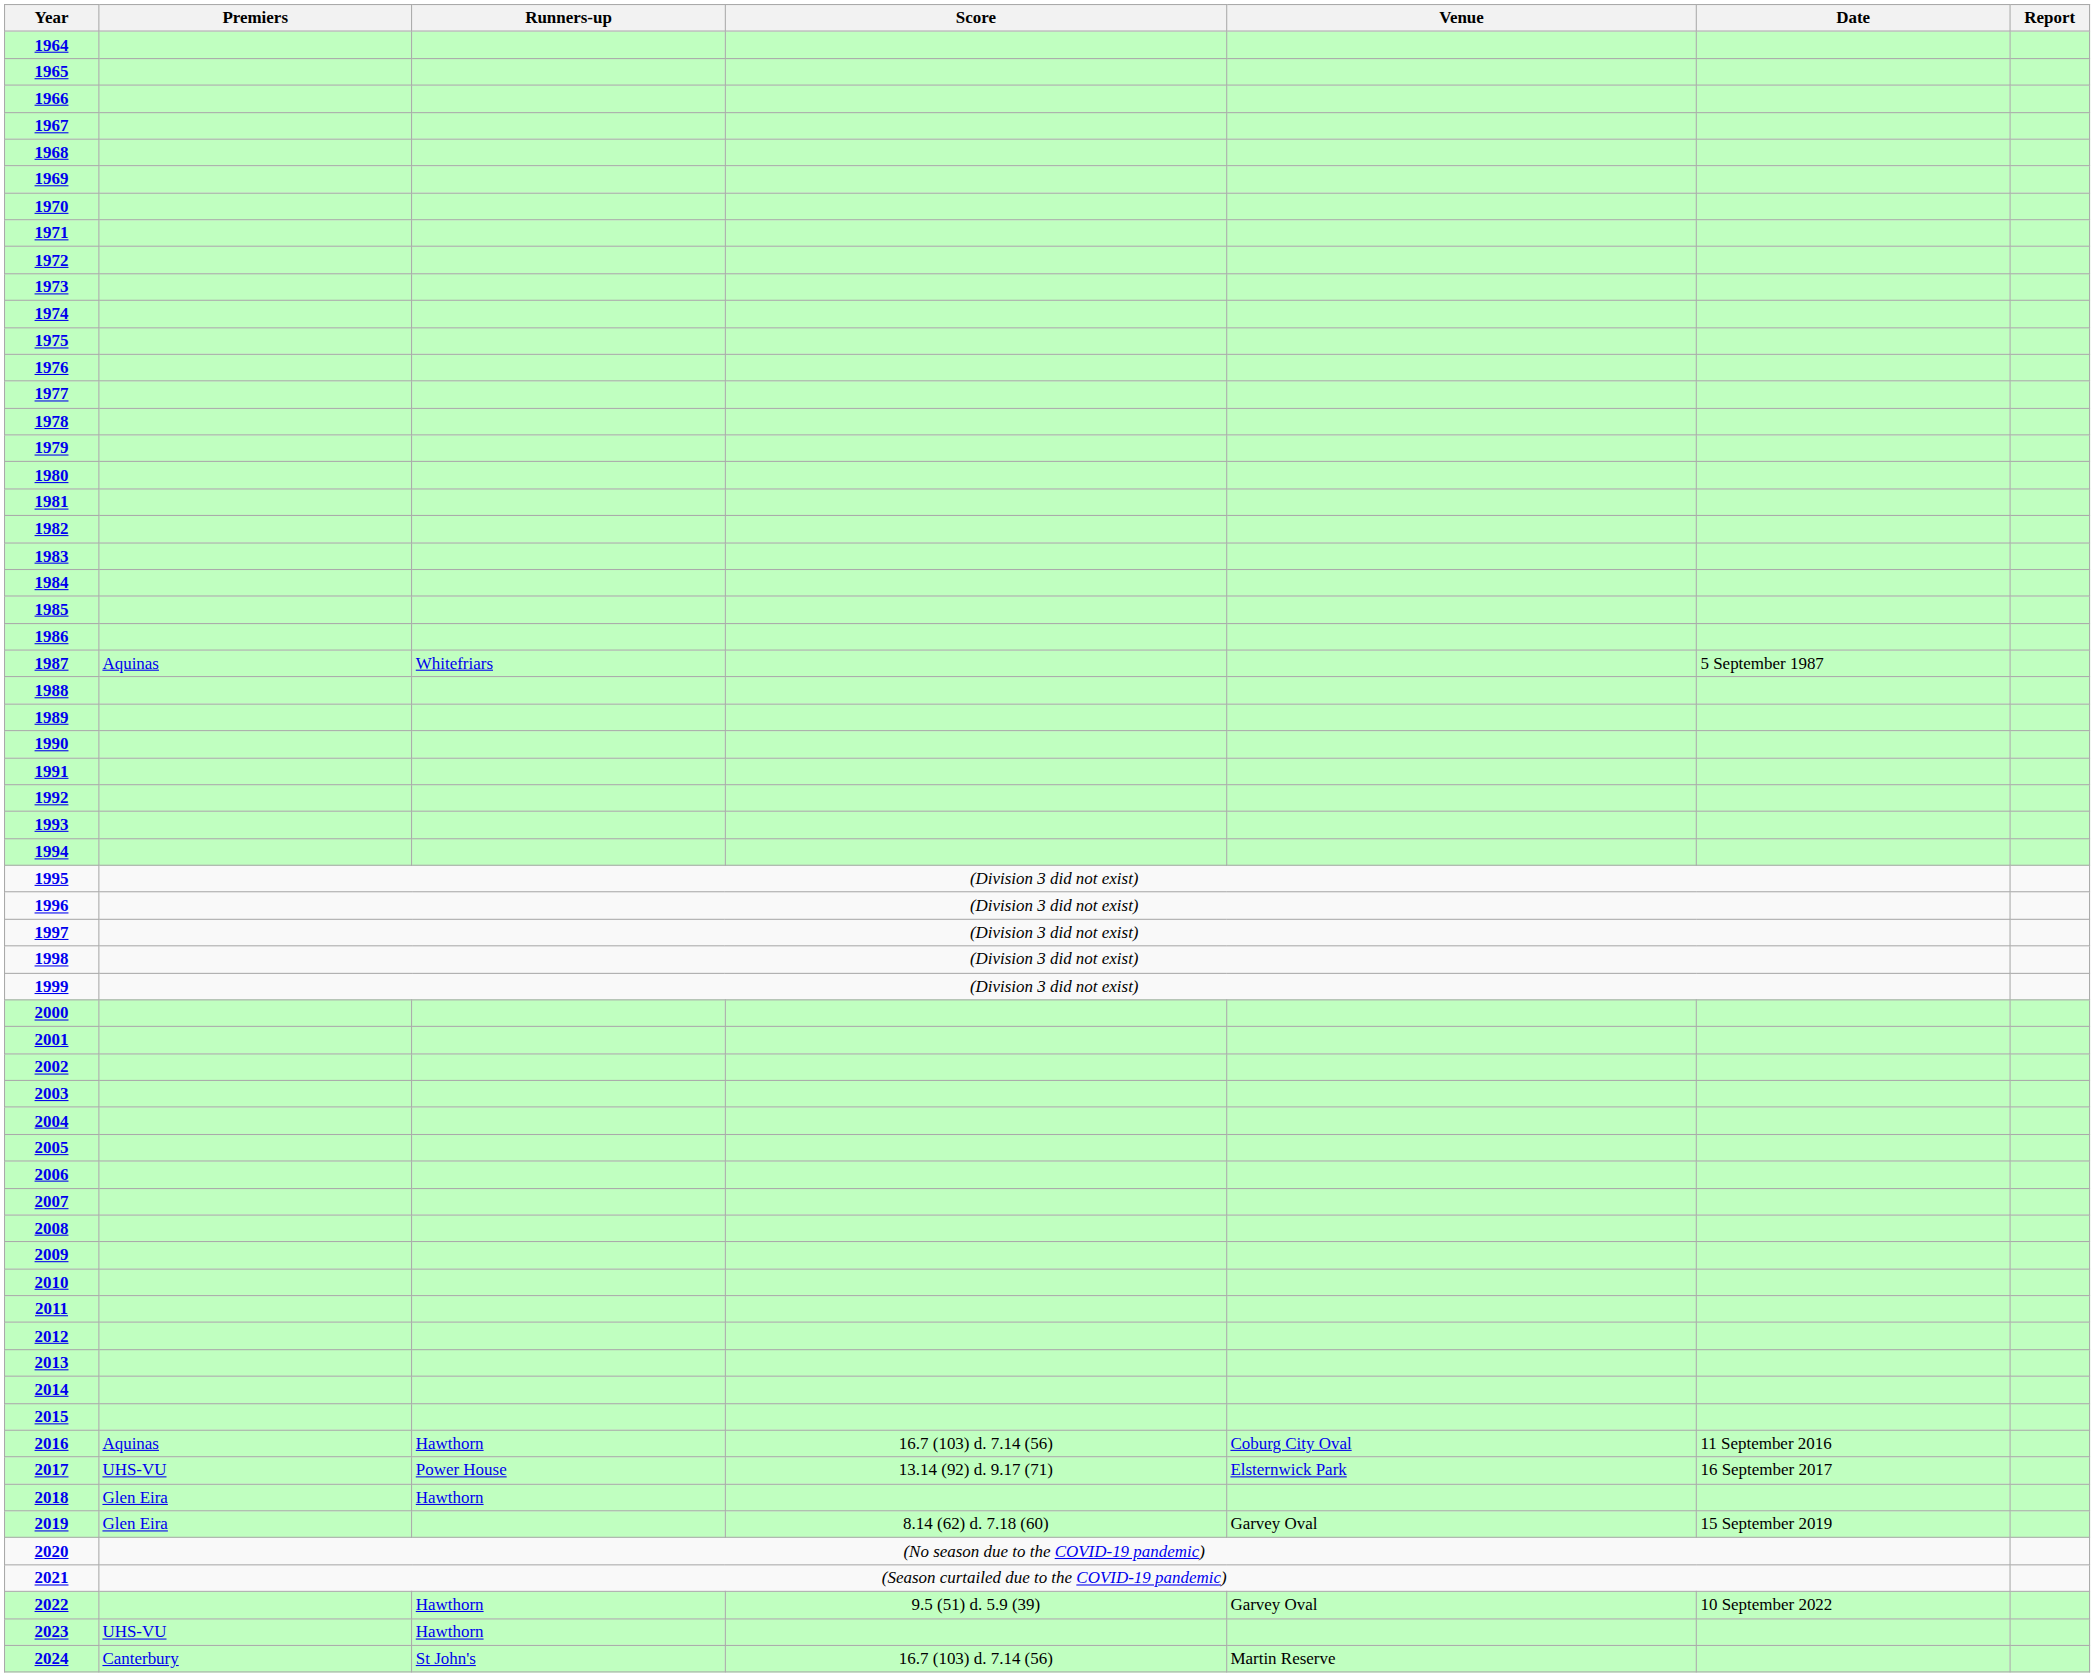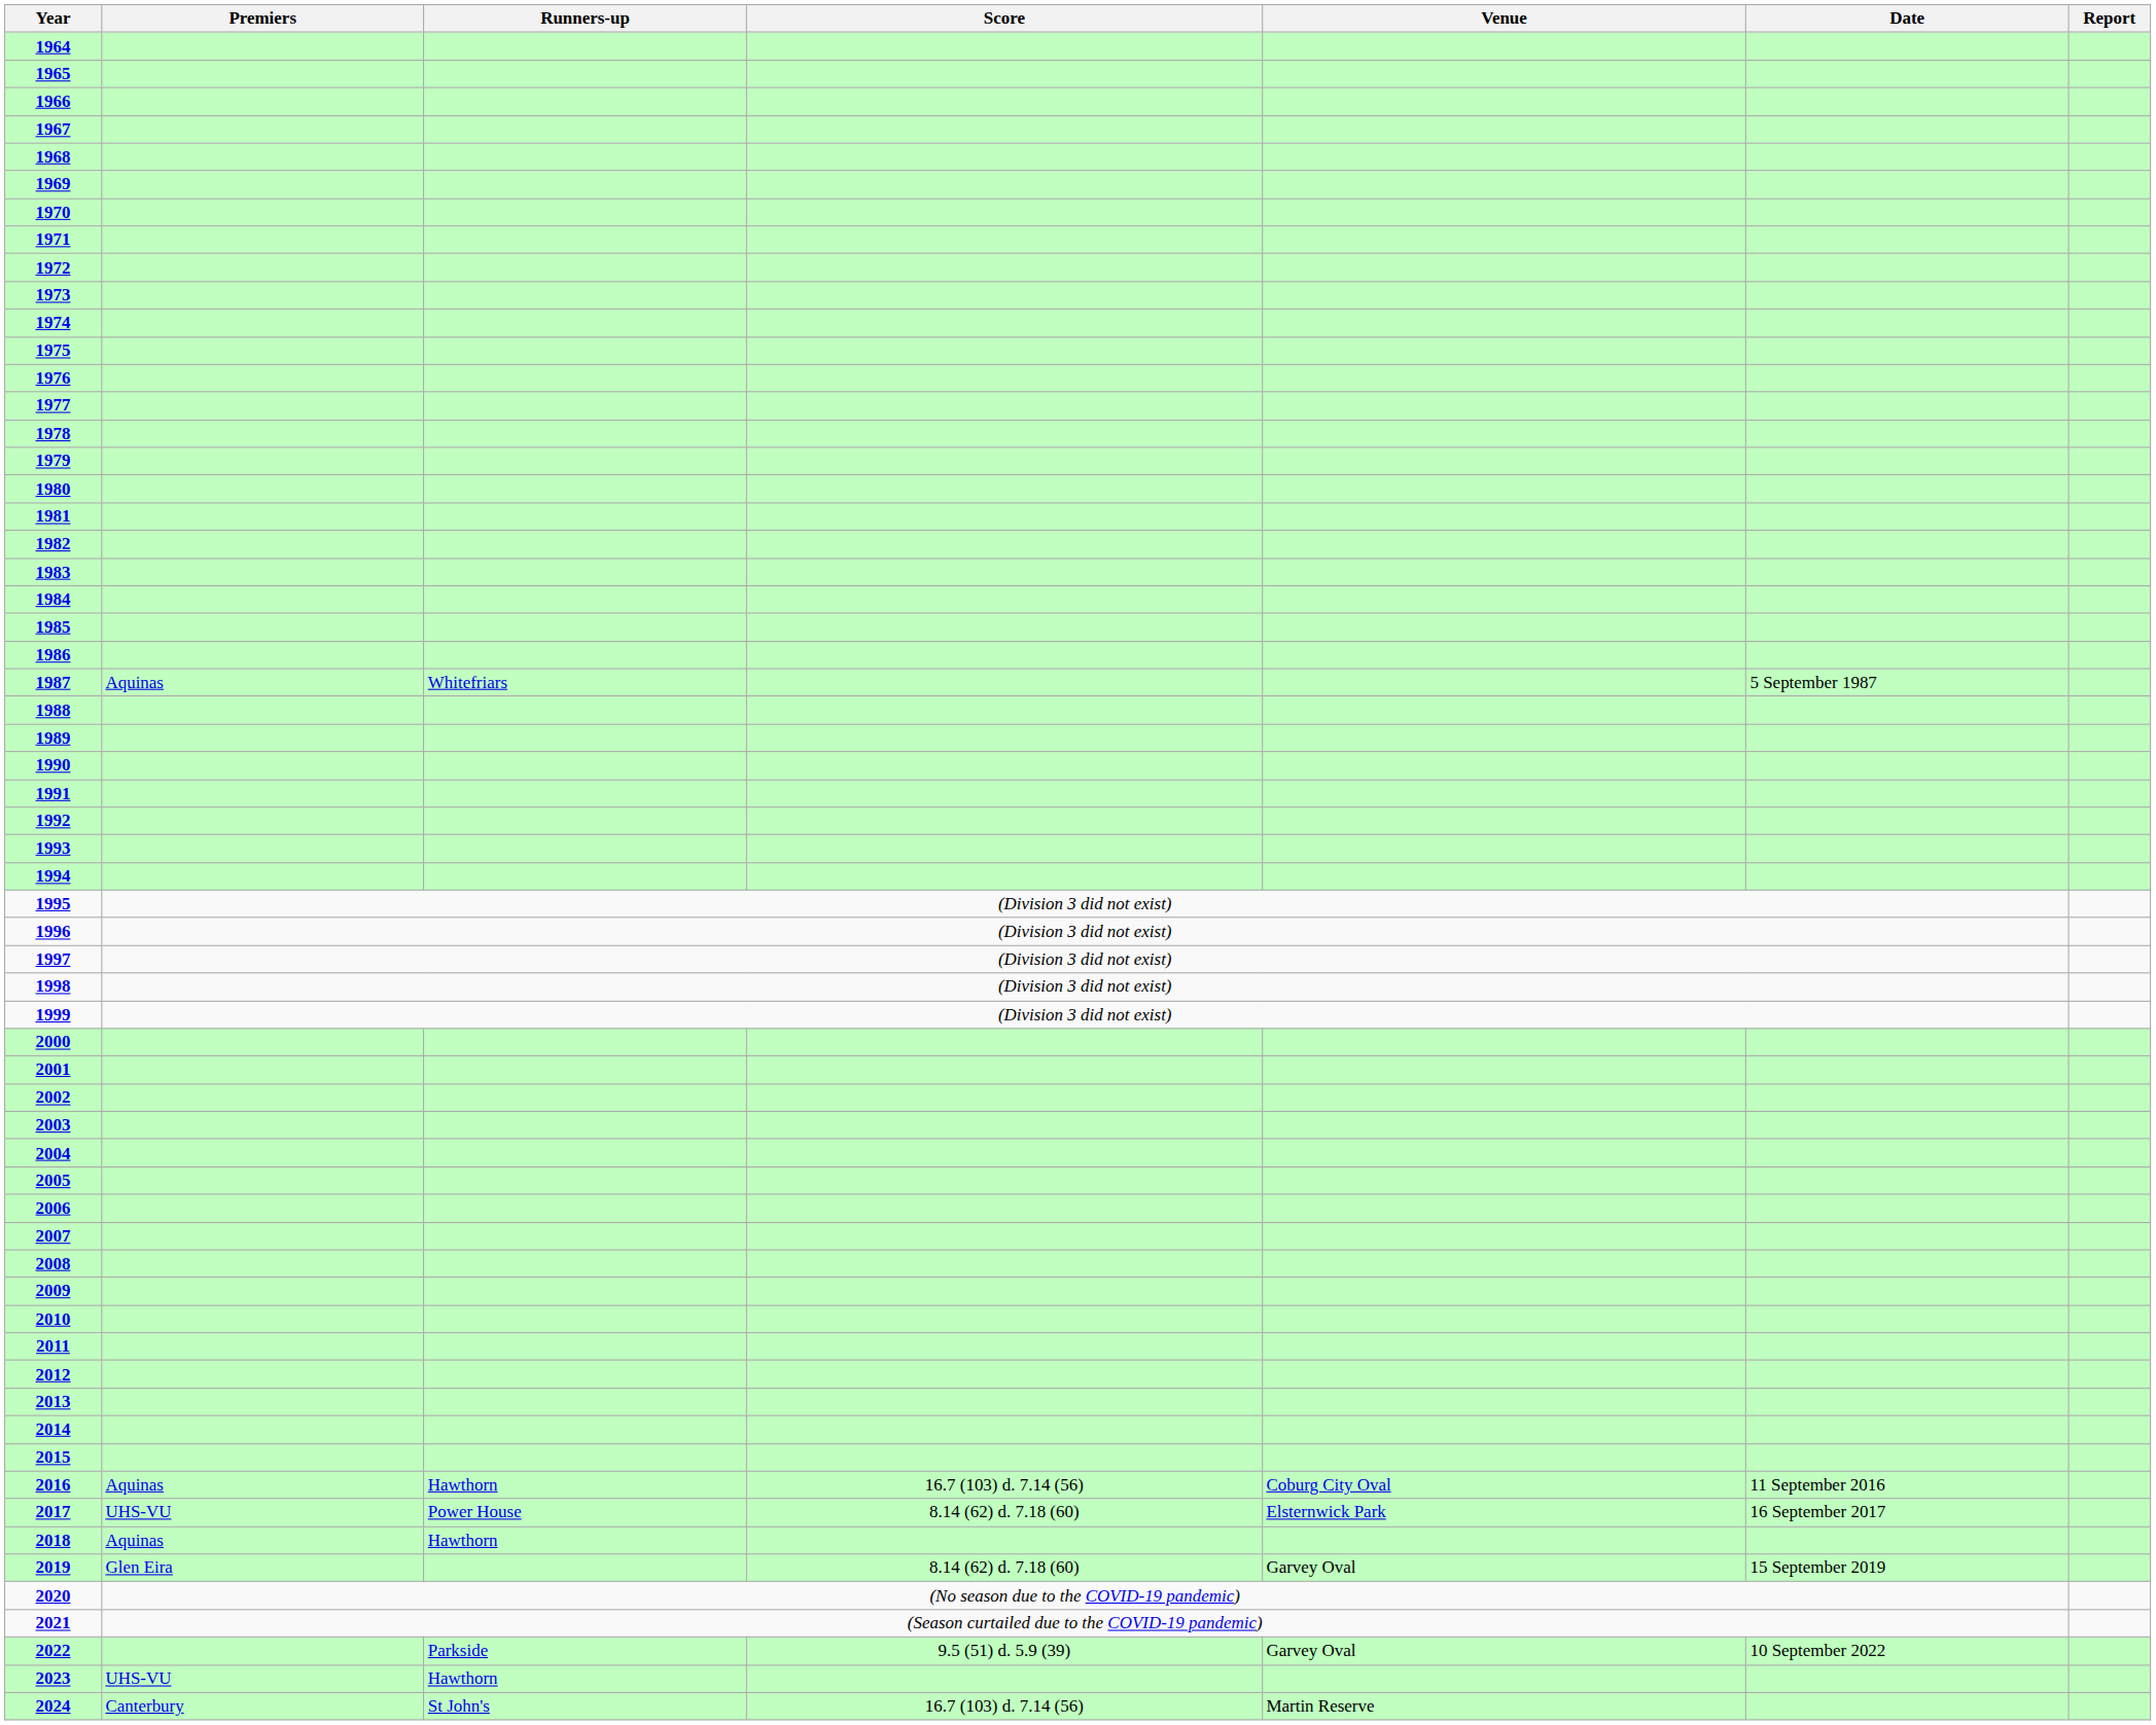2017 | Score: 13.14 (92) d. 9.17 (71) -> 8.14 (62) d. 7.18 (60)
2018 | Premiers: Glen Eira -> Aquinas
2022 | Runners-up: Hawthorn -> Parkside
